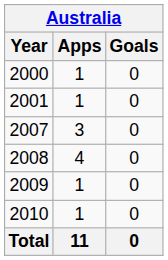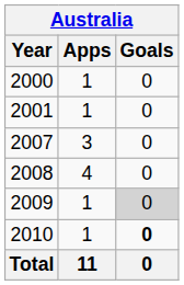2009 | Goals: no background -> lightgrey background
2010 | Goals: normal -> bold
